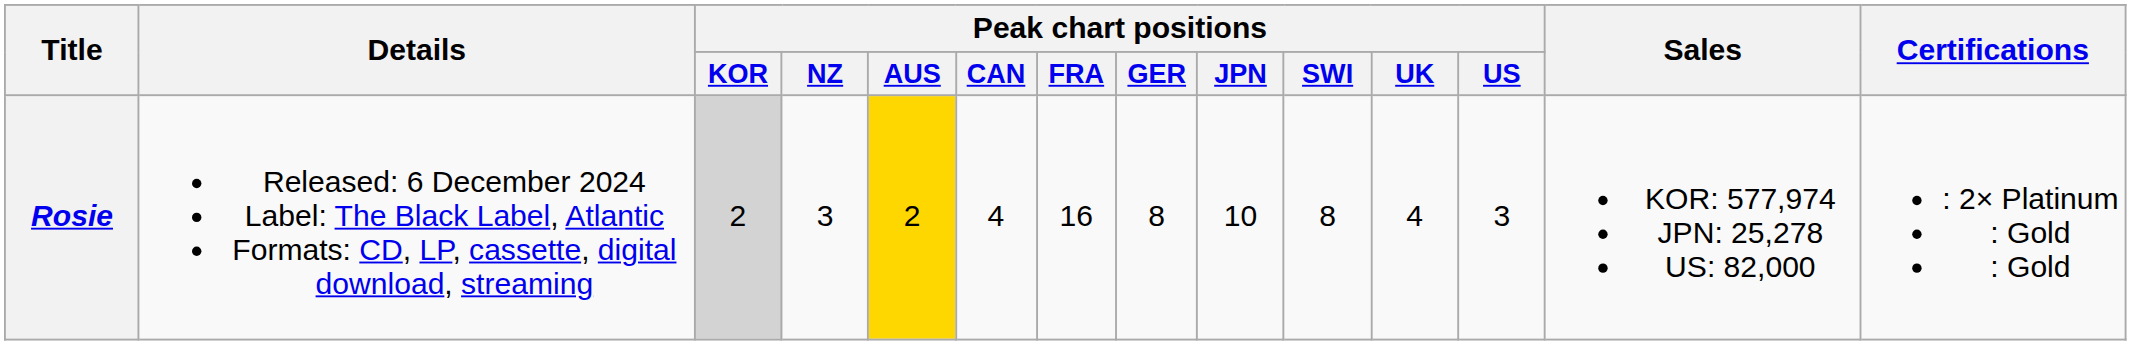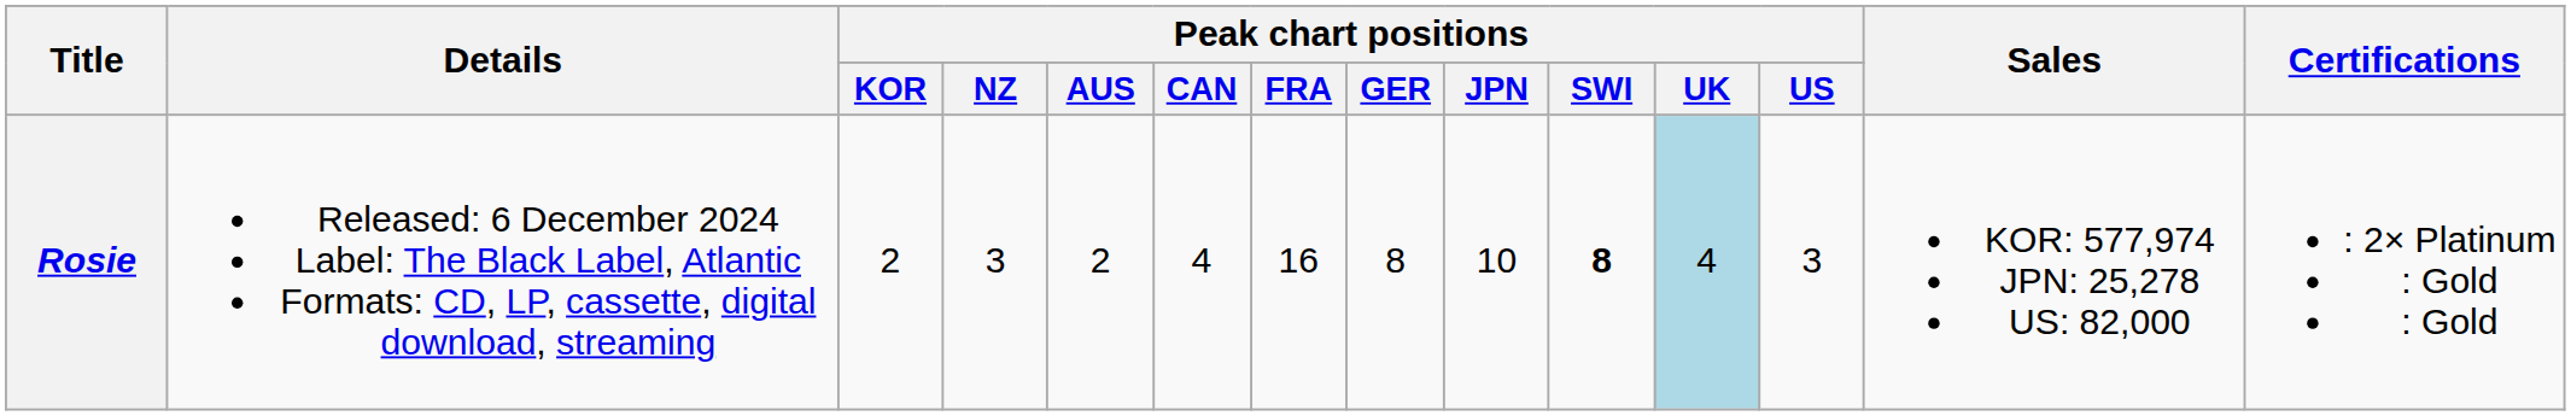Rosie | Peak chart positions / KOR: lightgrey background -> no background
Rosie | Peak chart positions / AUS: gold background -> no background
Rosie | Peak chart positions / SWI: normal -> bold
Rosie | Peak chart positions / UK: no background -> lightblue background
